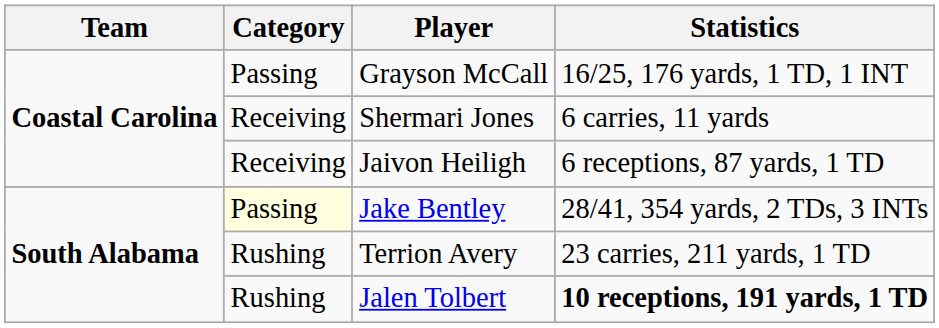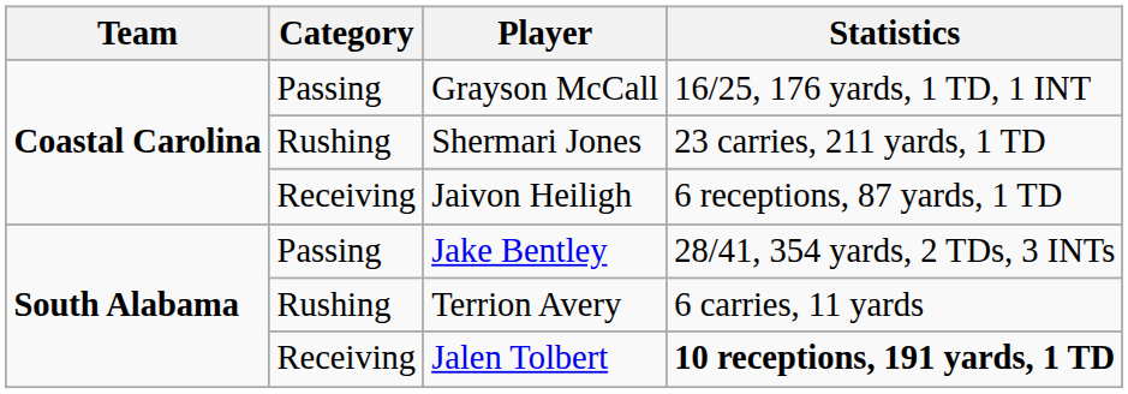Shermari Jones | Category: Receiving -> Rushing
Shermari Jones | Statistics: 6 carries, 11 yards -> 23 carries, 211 yards, 1 TD
Jake Bentley | Category: lightyellow background -> no background
Terrion Avery | Statistics: 23 carries, 211 yards, 1 TD -> 6 carries, 11 yards
Jalen Tolbert | Category: Rushing -> Receiving
